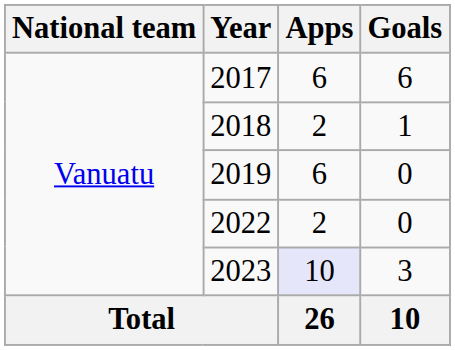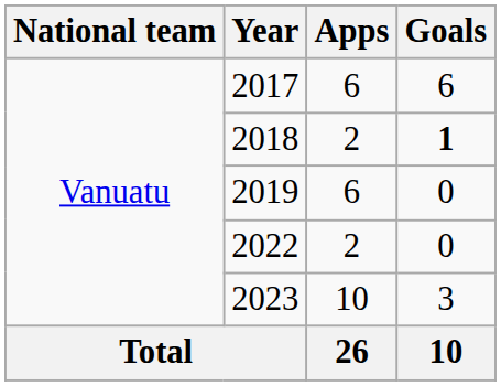2018 | Goals: normal -> bold
2023 | Apps: lavender background -> no background
